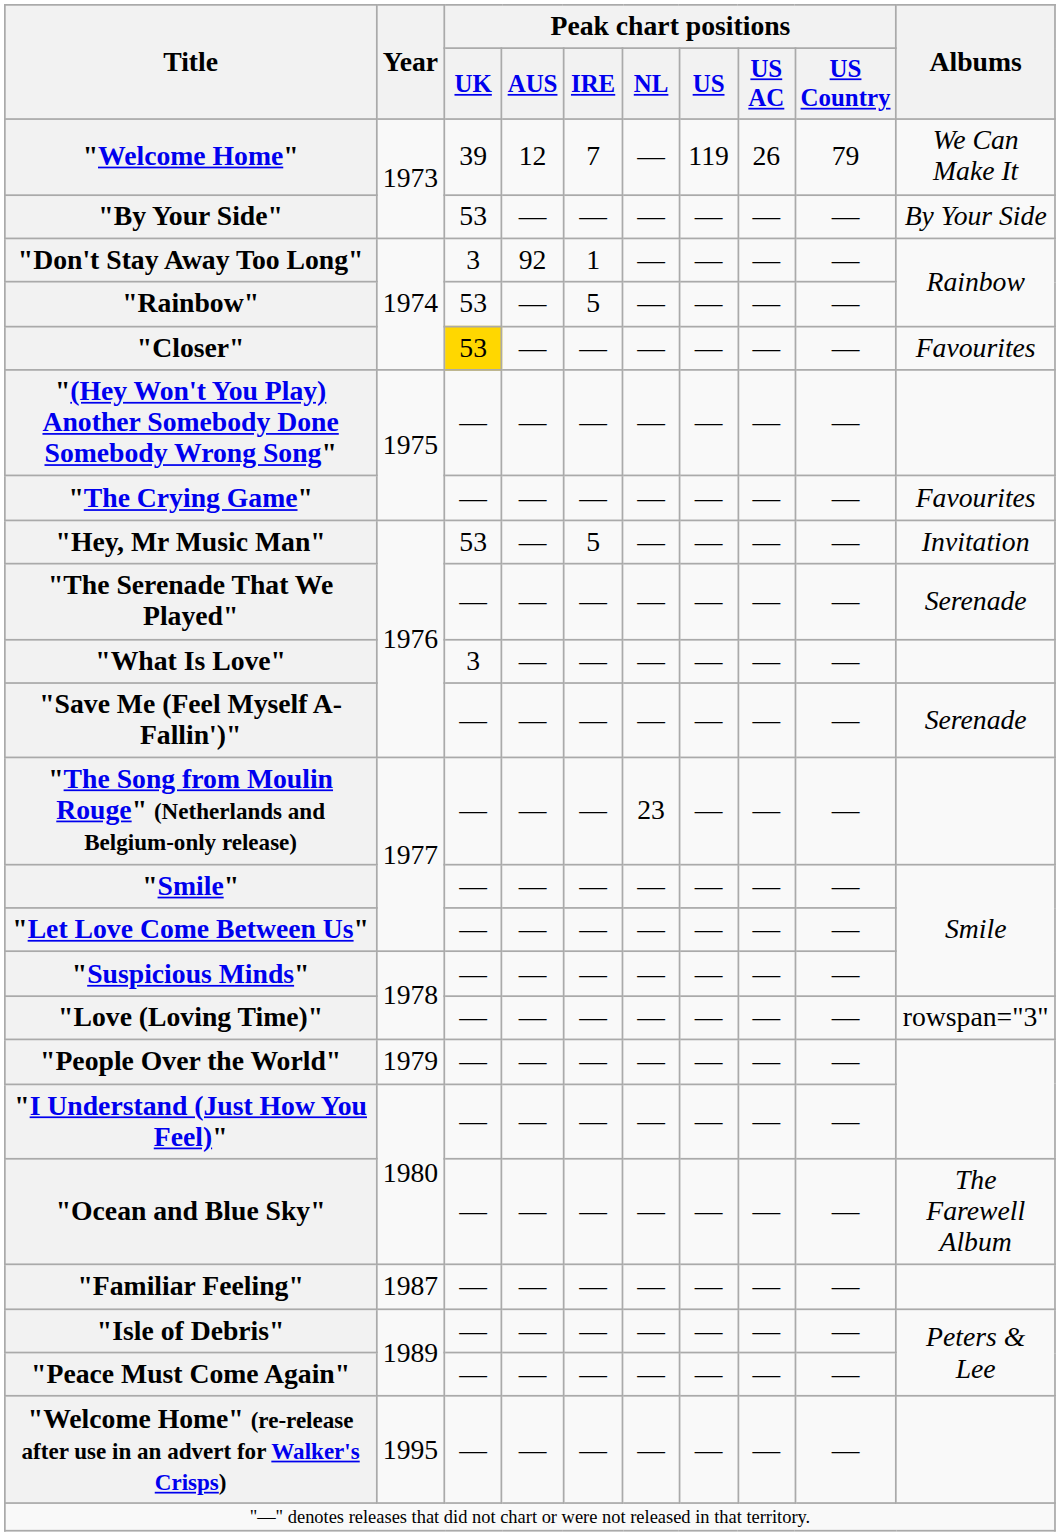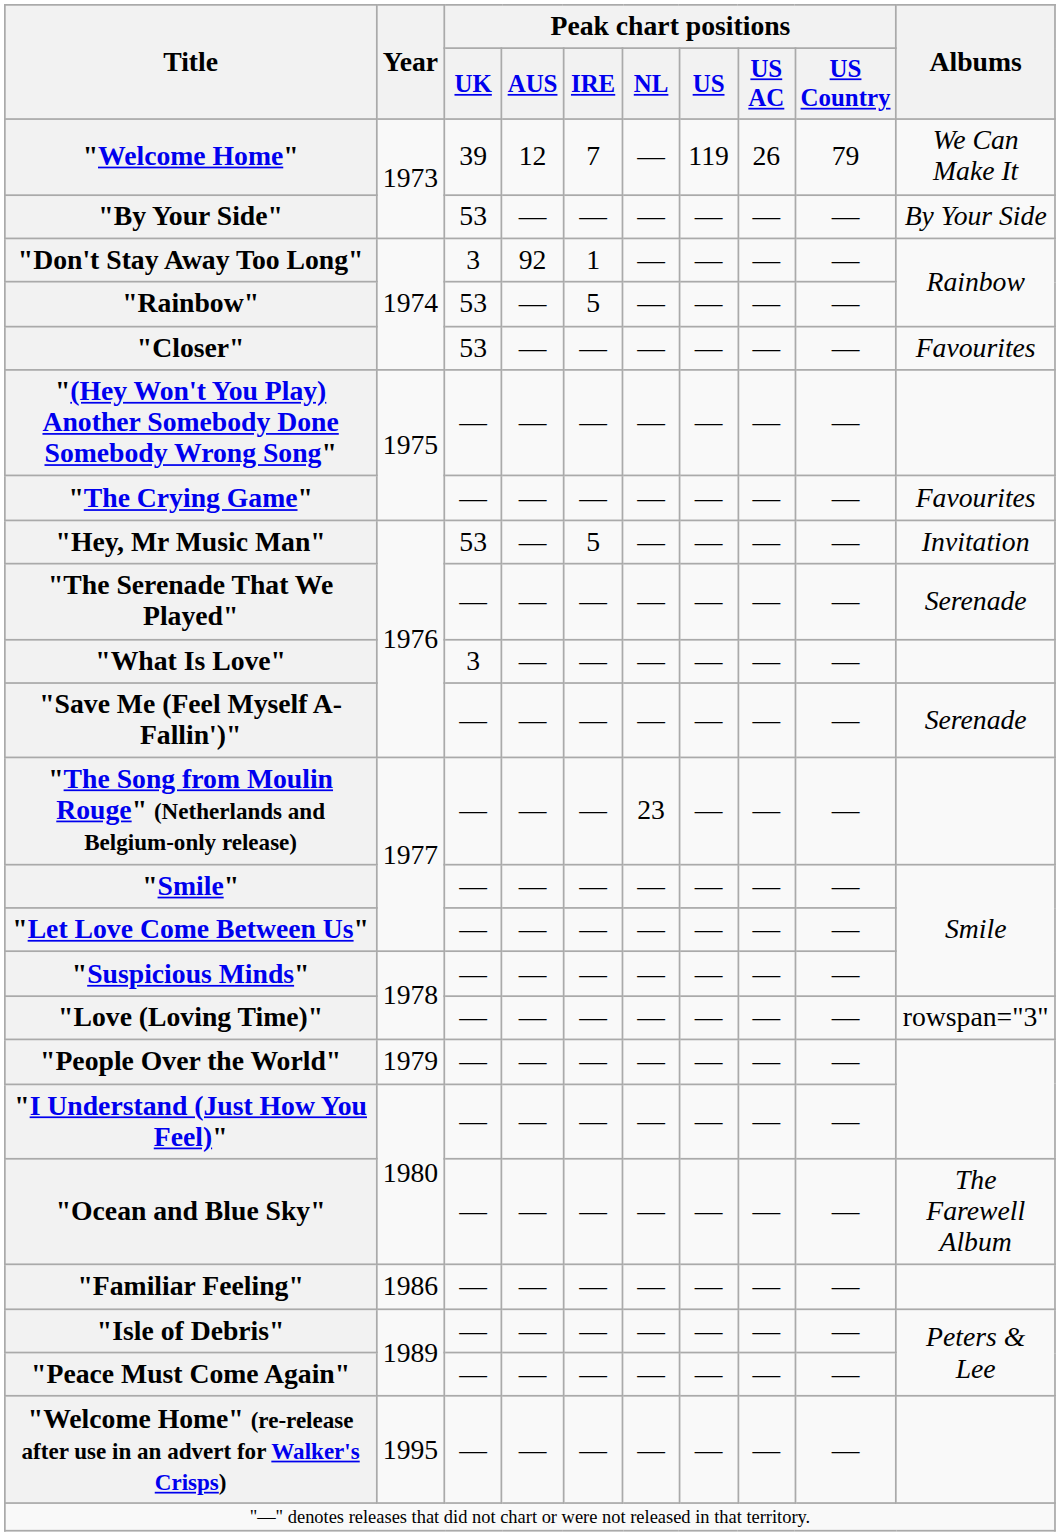"Closer" | Peak chart positions / UK: gold background -> no background
"Familiar Feeling" | Year: 1987 -> 1986
